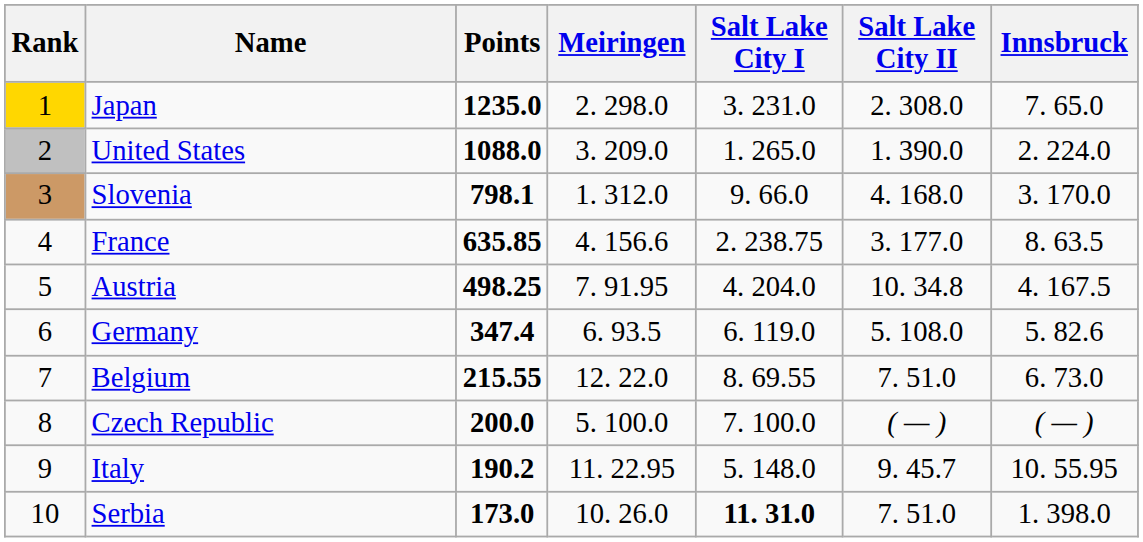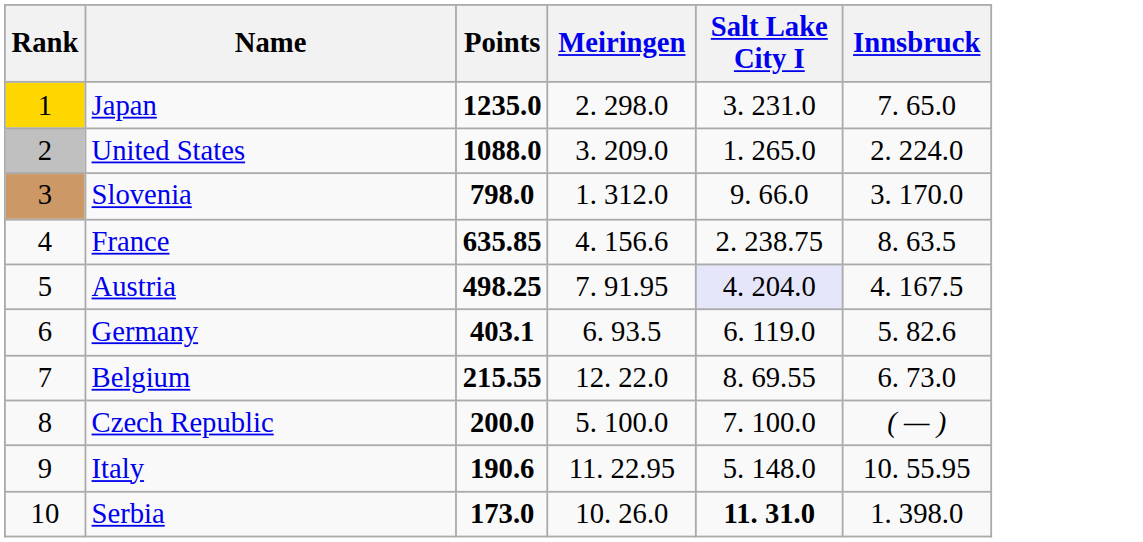- column: Salt Lake City II | 2. 308.0 | 1. 390.0 | 4. 168.0 | 3. 177.0 | 10. 34.8 | 5. 108.0 | 7. 51.0 | ( — ) | 9. 45.7 | 7. 51.0
Slovenia | Points: 798.1 -> 798.0
Austria | Salt Lake City I: no background -> lavender background
Germany | Points: 347.4 -> 403.1
Italy | Points: 190.2 -> 190.6
